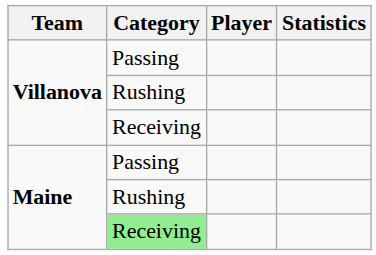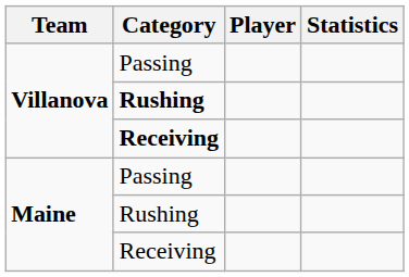Villanova / Rushing | Category: normal -> bold
Villanova / Receiving | Category: normal -> bold
Maine / Receiving | Category: lightgreen background -> no background
